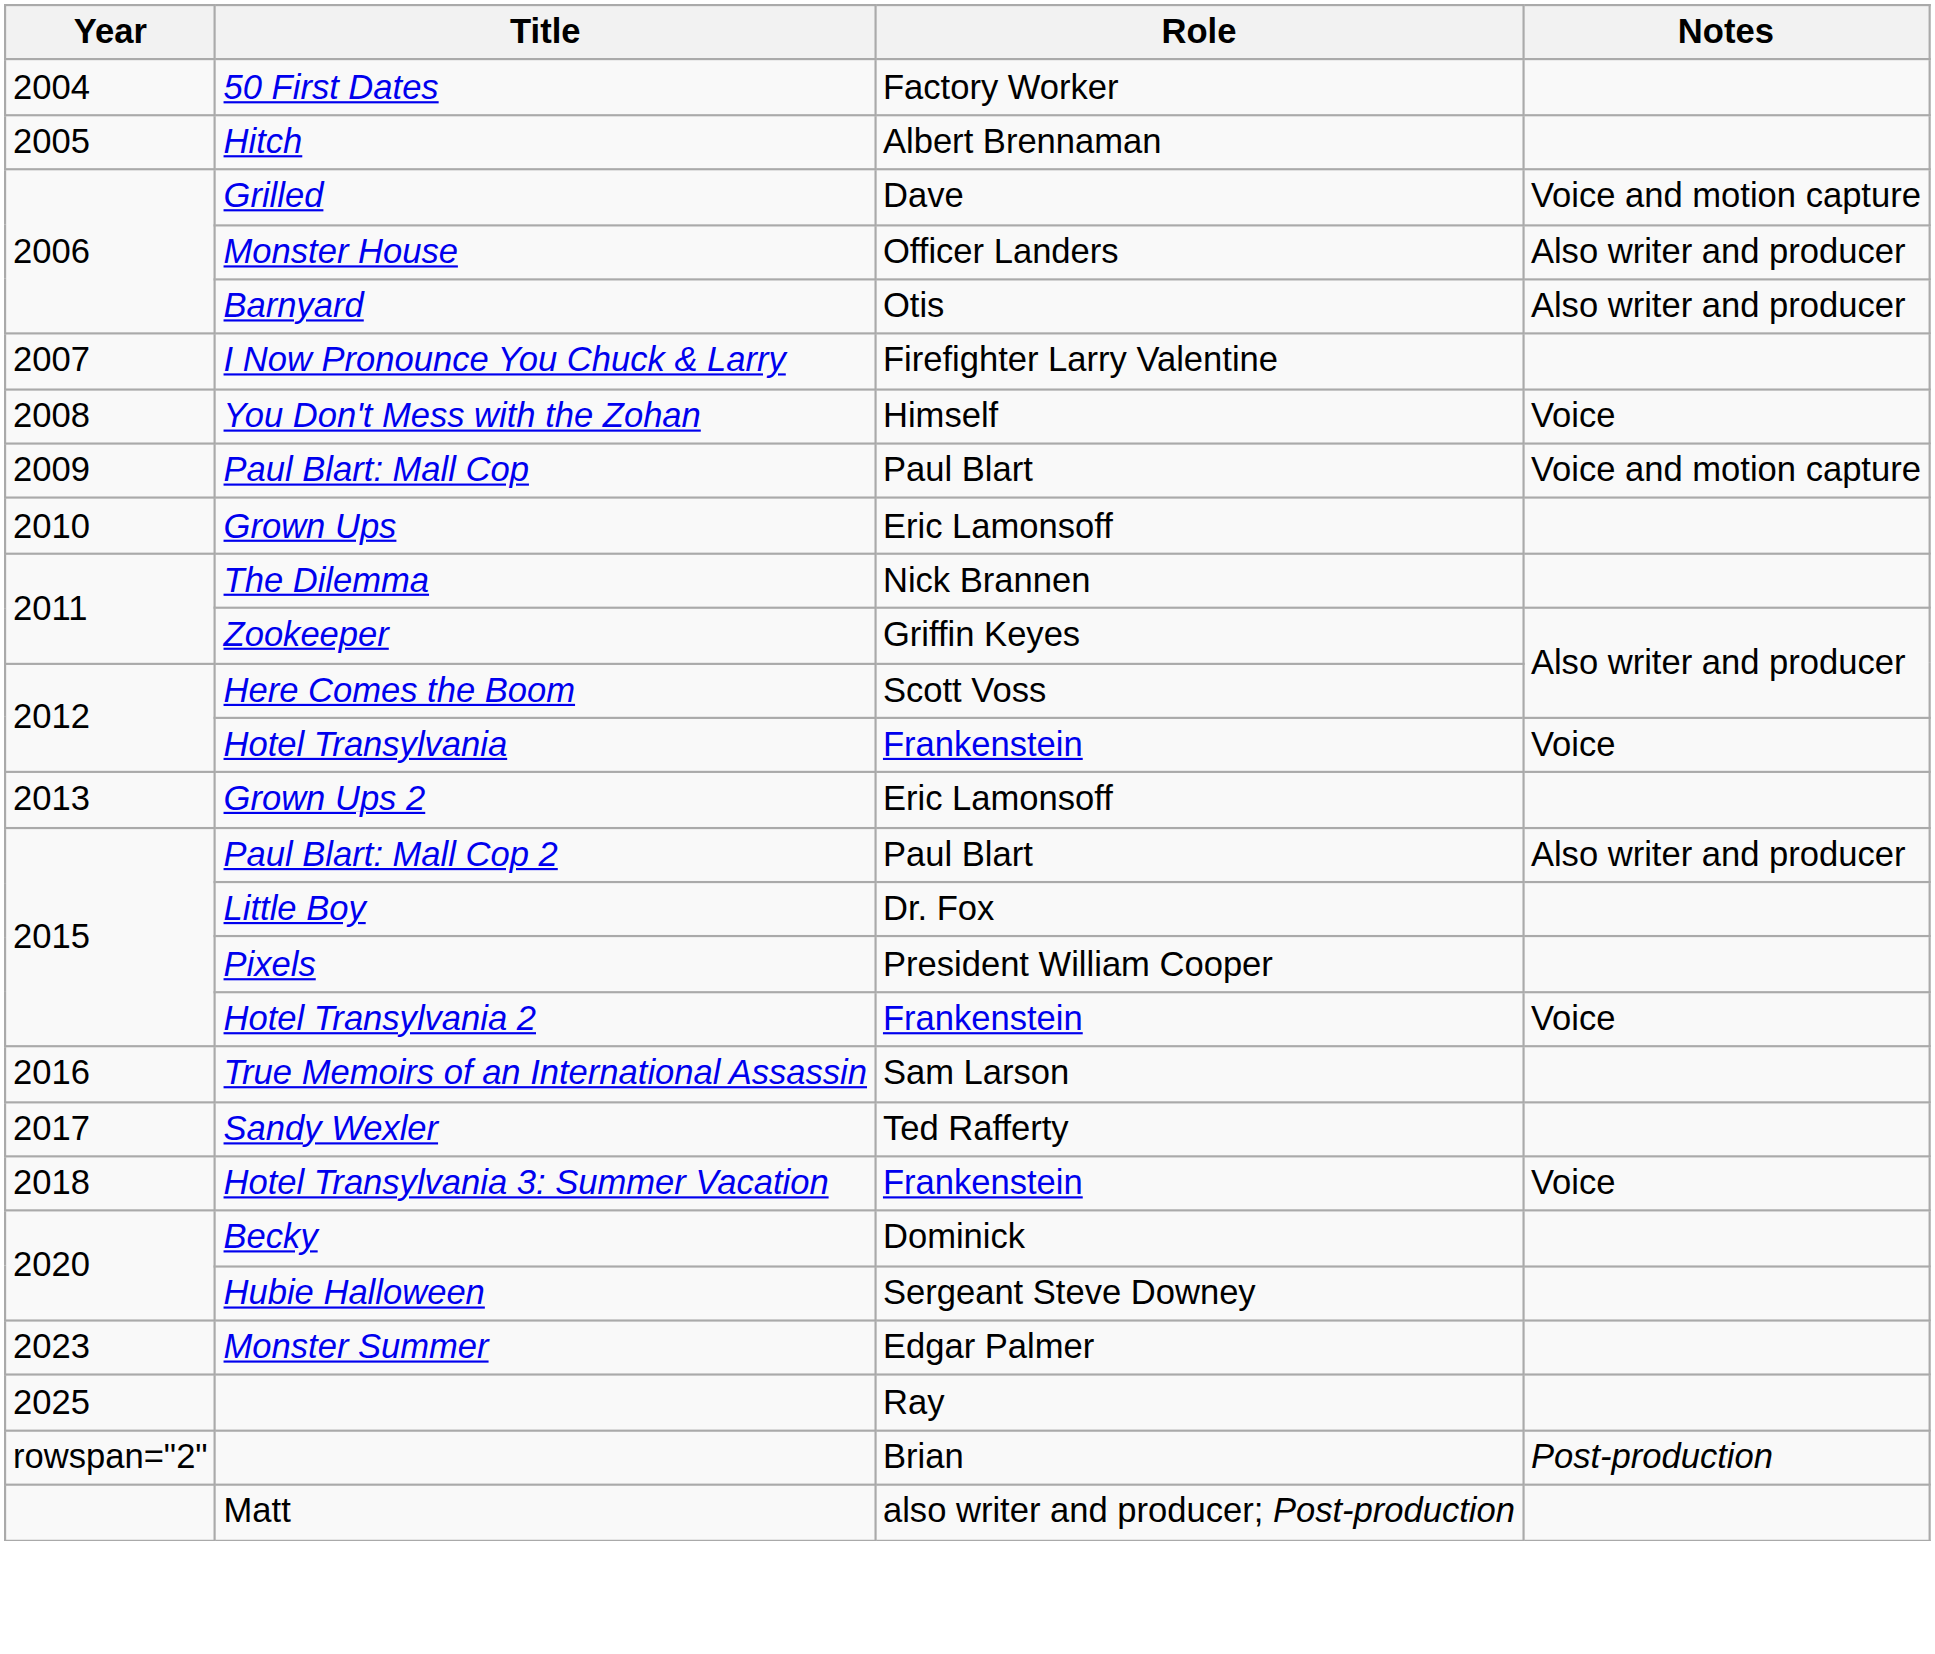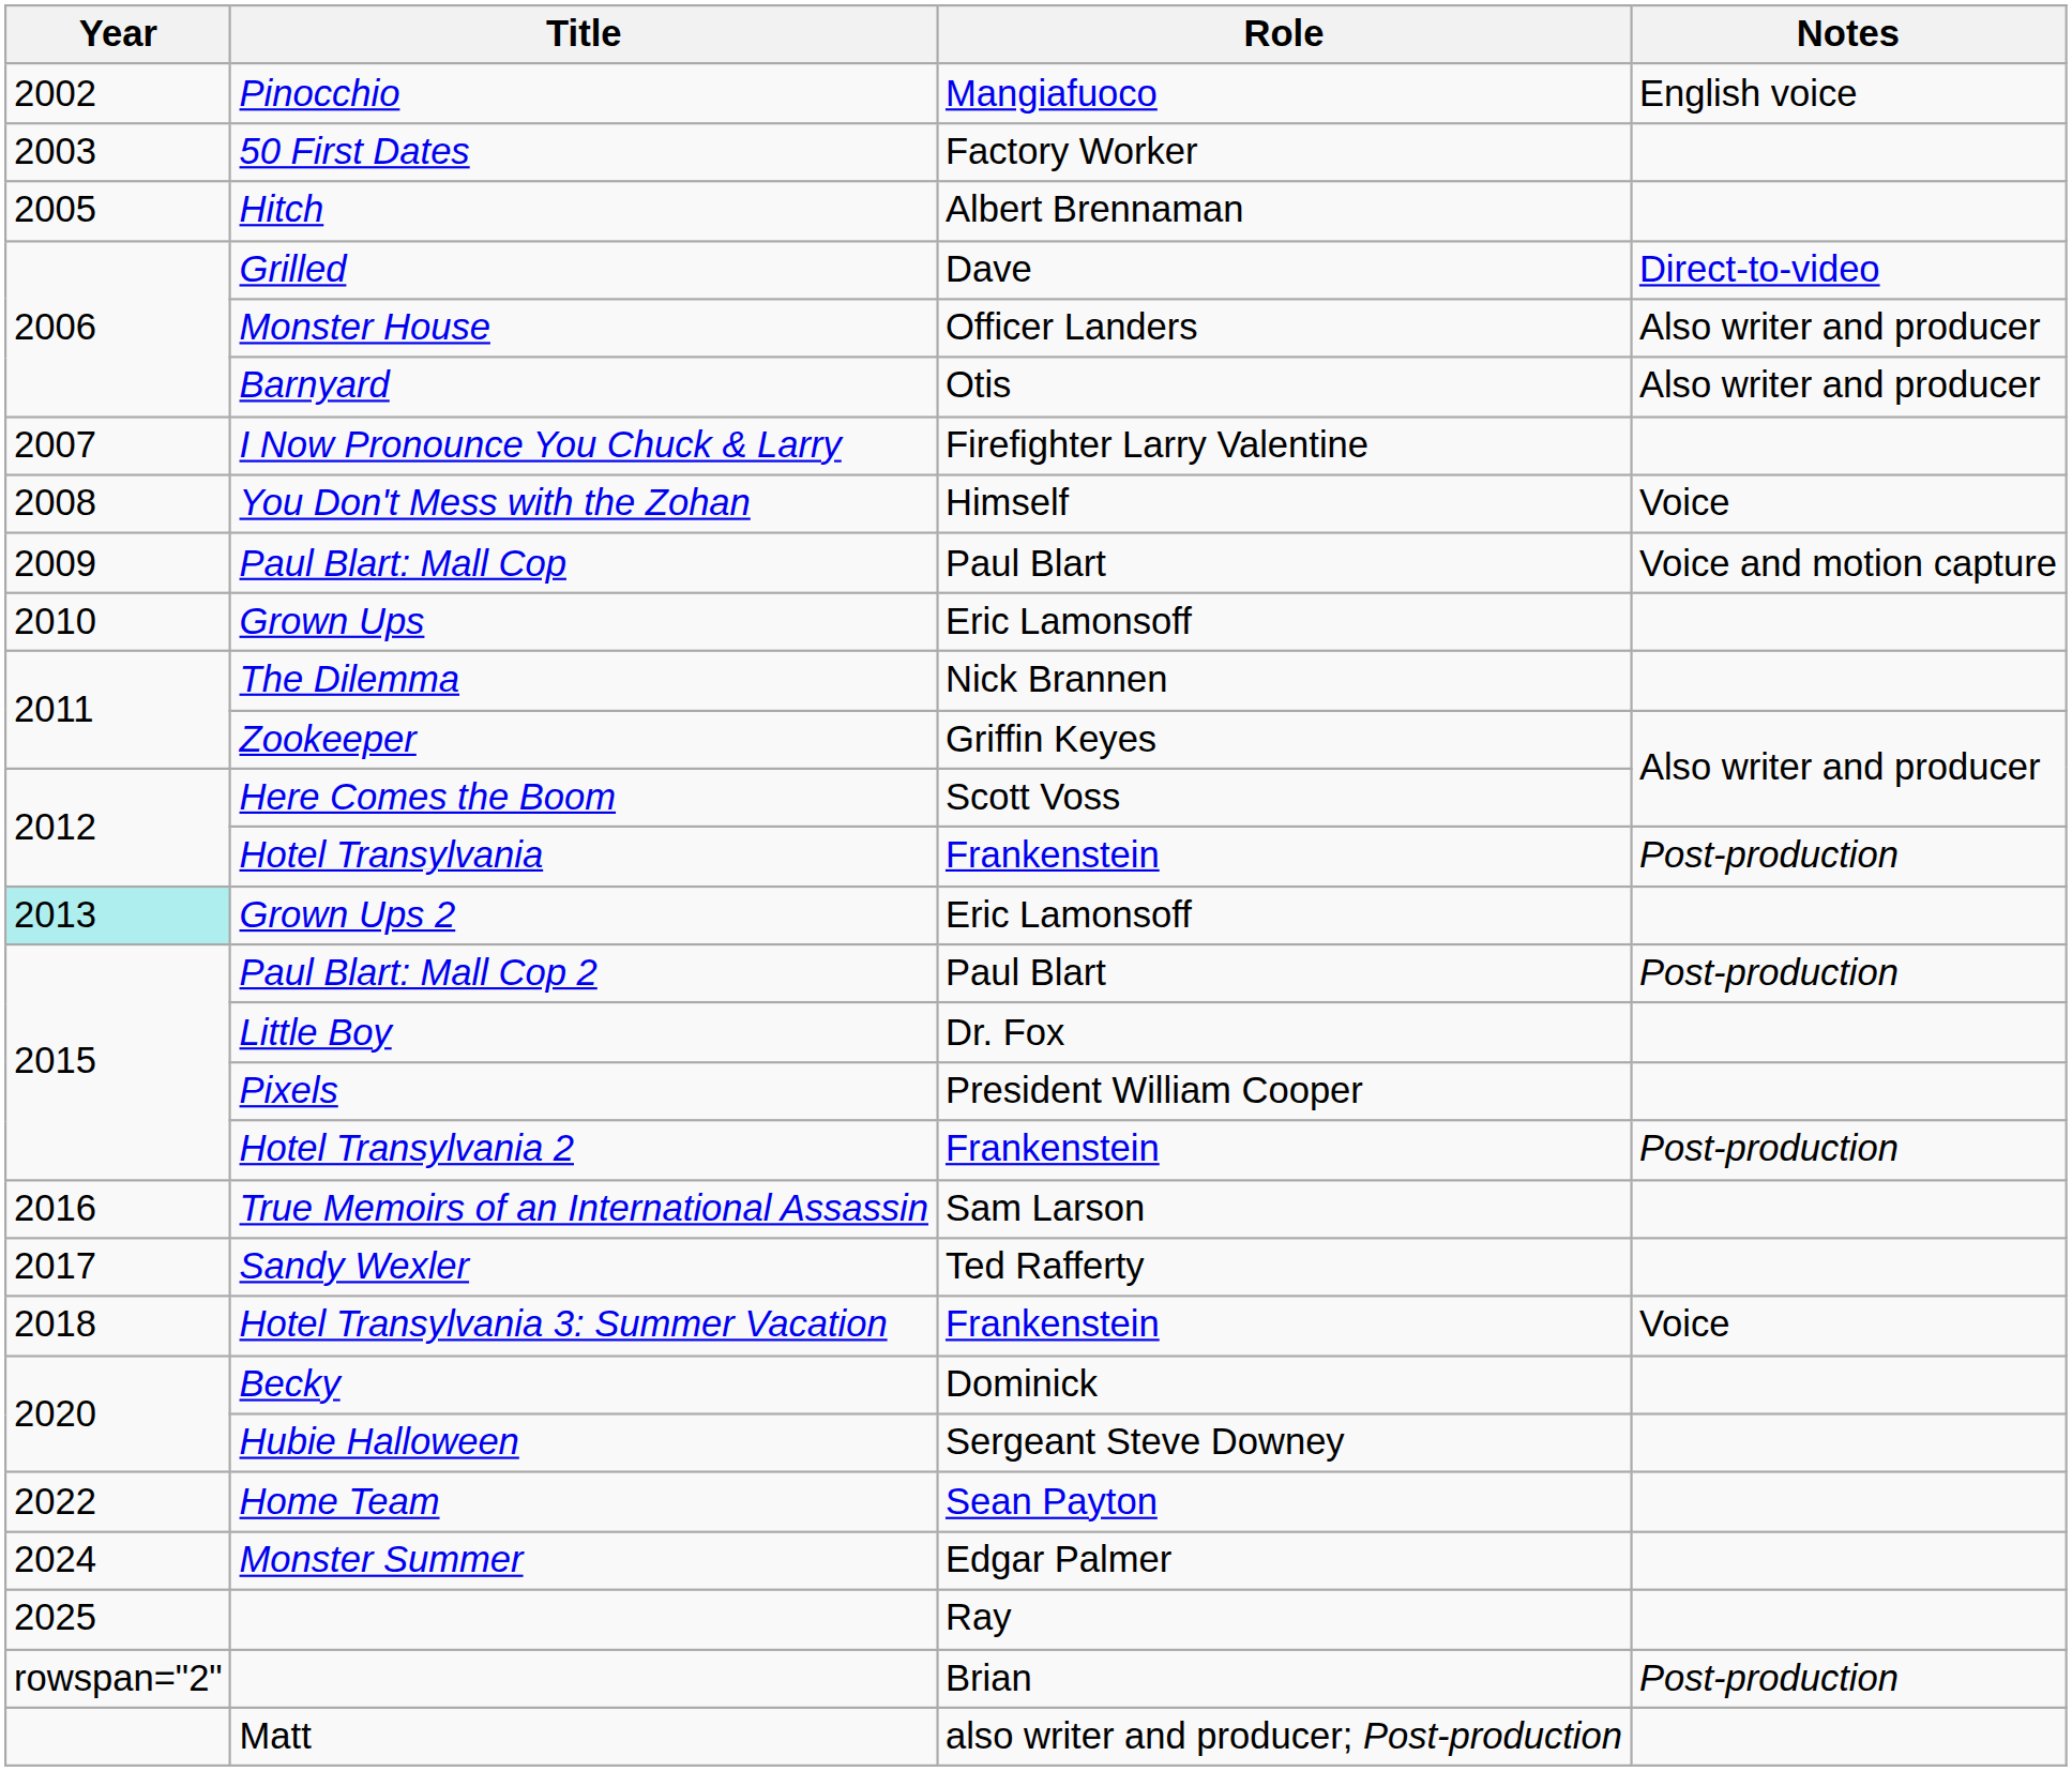+ row: 2002 | Pinocchio | Mangiafuoco | English voice
50 First Dates | Year: 2004 -> 2003
Grilled | Notes: Voice and motion capture -> Direct-to-video
Hotel Transylvania | Notes: Voice -> Post-production
Grown Ups 2 | Year: no background -> paleturquoise background
Paul Blart: Mall Cop 2 | Notes: Also writer and producer -> Post-production
Hotel Transylvania 2 | Notes: Voice -> Post-production
+ row: 2022 | Home Team | Sean Payton
Monster Summer | Year: 2023 -> 2024
